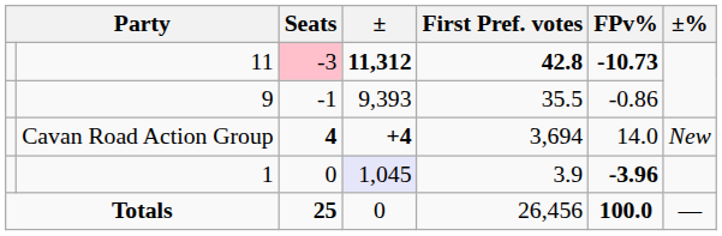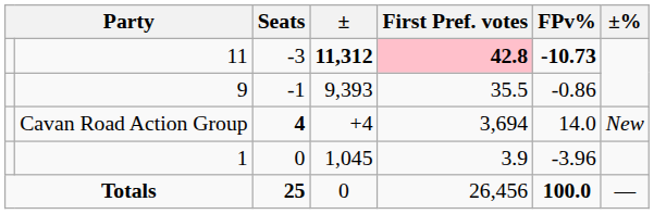11 | Seats: pink background -> no background
11 | First Pref. votes: no background -> pink background
Cavan Road Action Group | ±: bold -> normal
1 | ±: lavender background -> no background
1 | FPv%: bold -> normal
